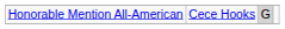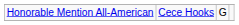row 1 | column 3: lightgrey background -> no background
